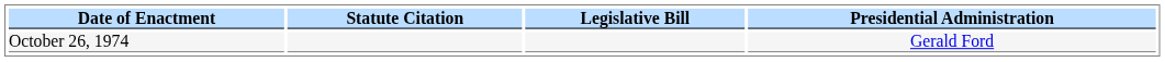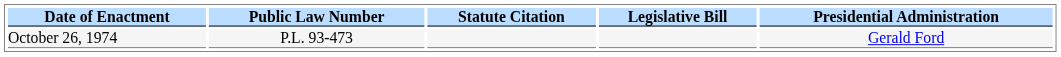+ column: Public Law Number | P.L. 93-473
